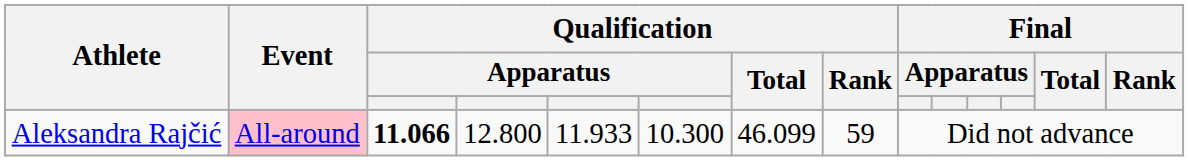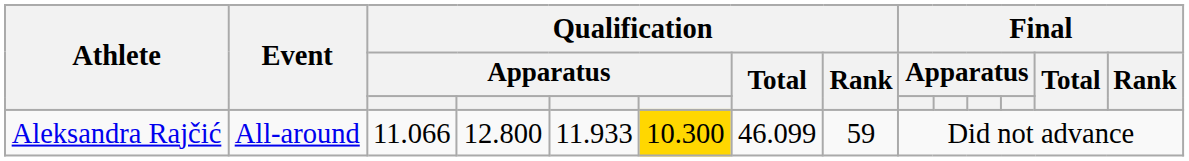row 4 | Event: pink background -> no background
row 4 | column 3: bold -> normal
row 4 | column 6: no background -> gold background
